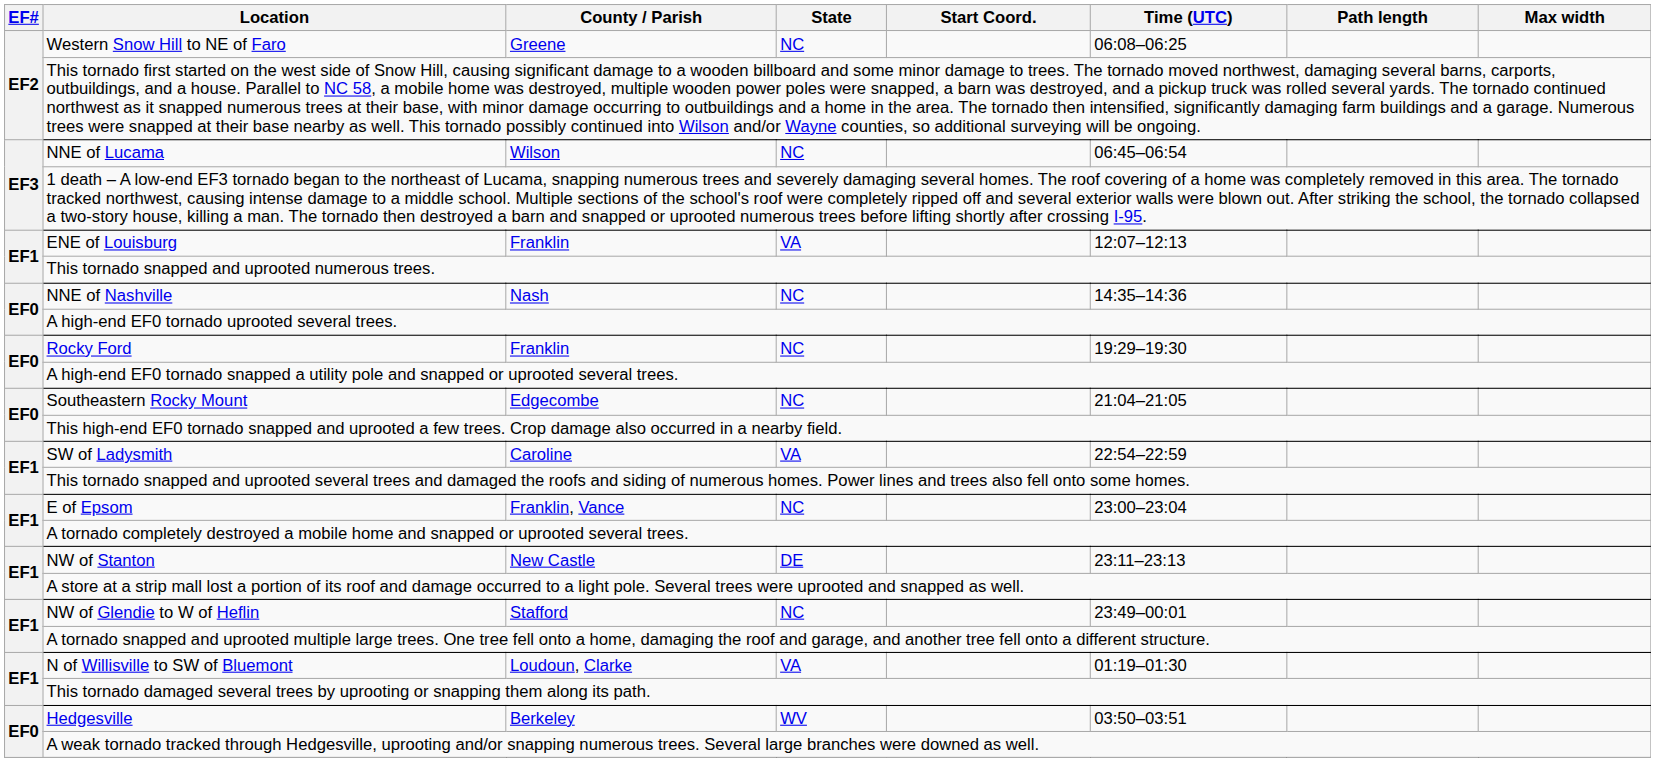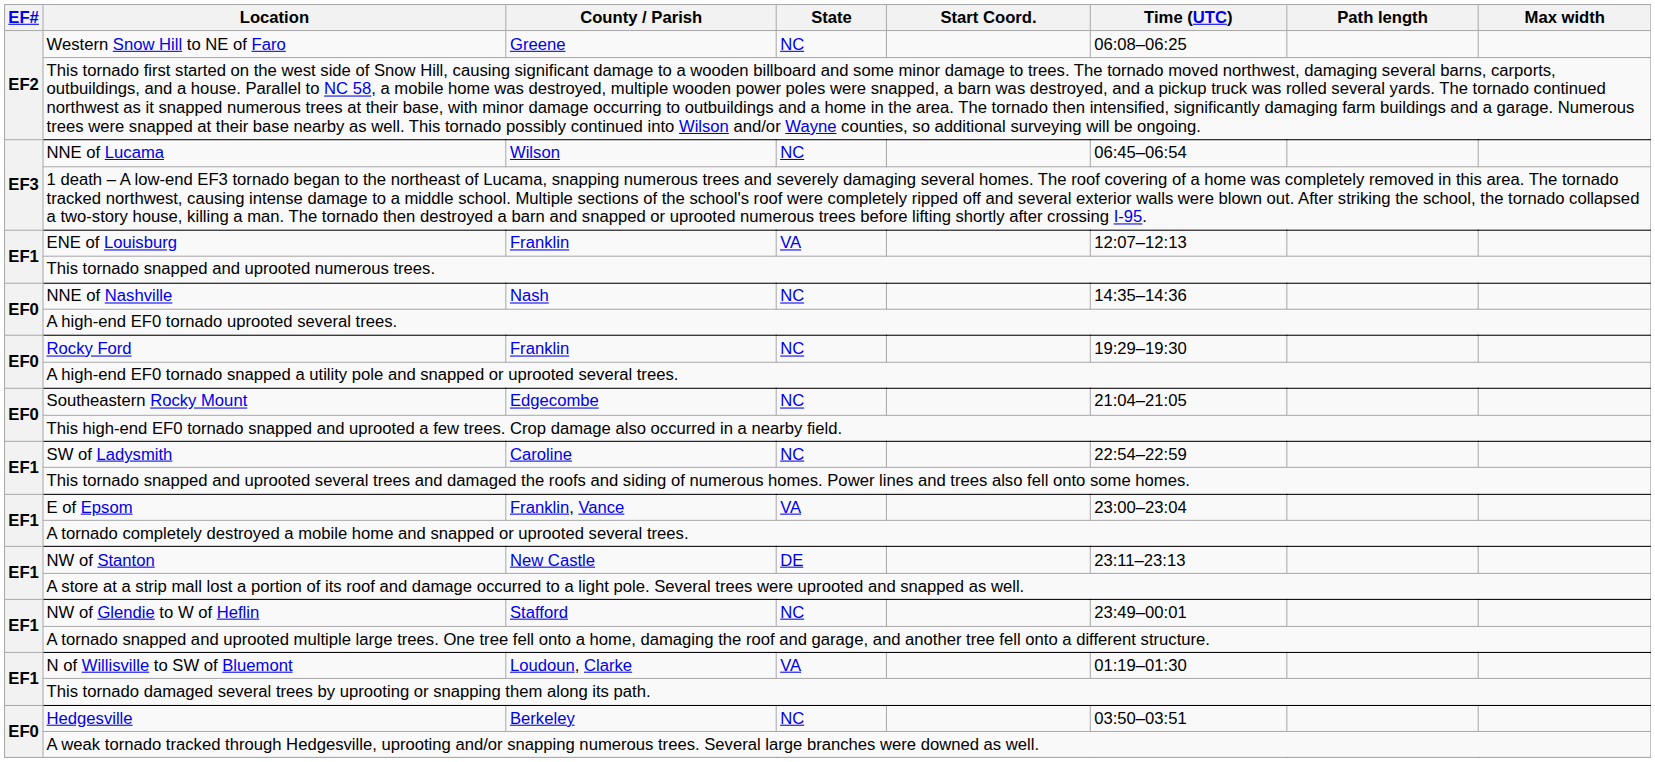SW of Ladysmith | State: VA -> NC
E of Epsom | State: NC -> VA
Hedgesville | State: WV -> NC
